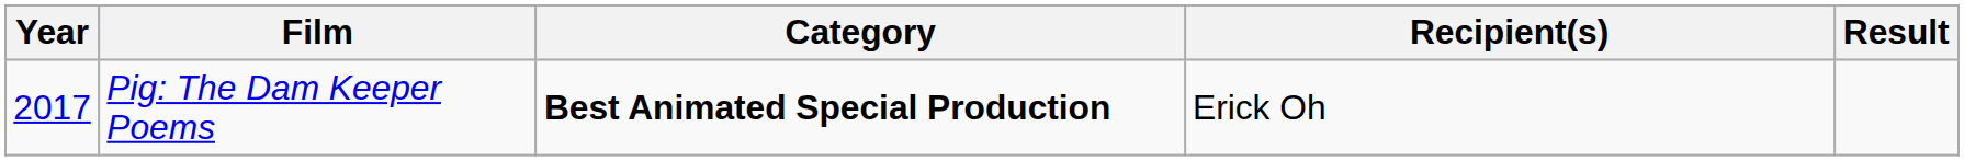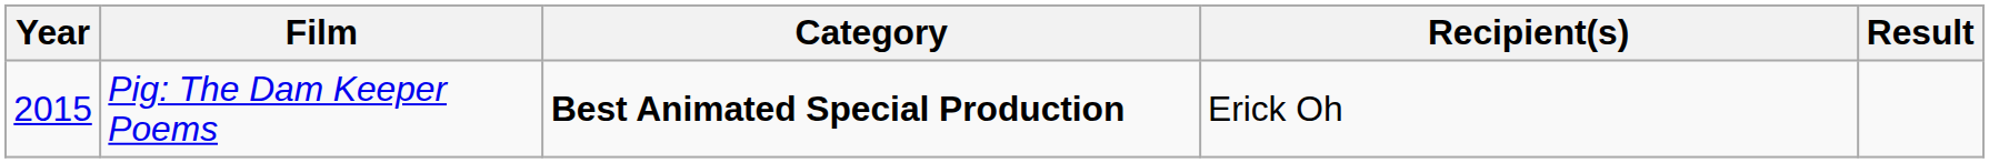Pig: The Dam Keeper Poems | Year: 2017 -> 2015
